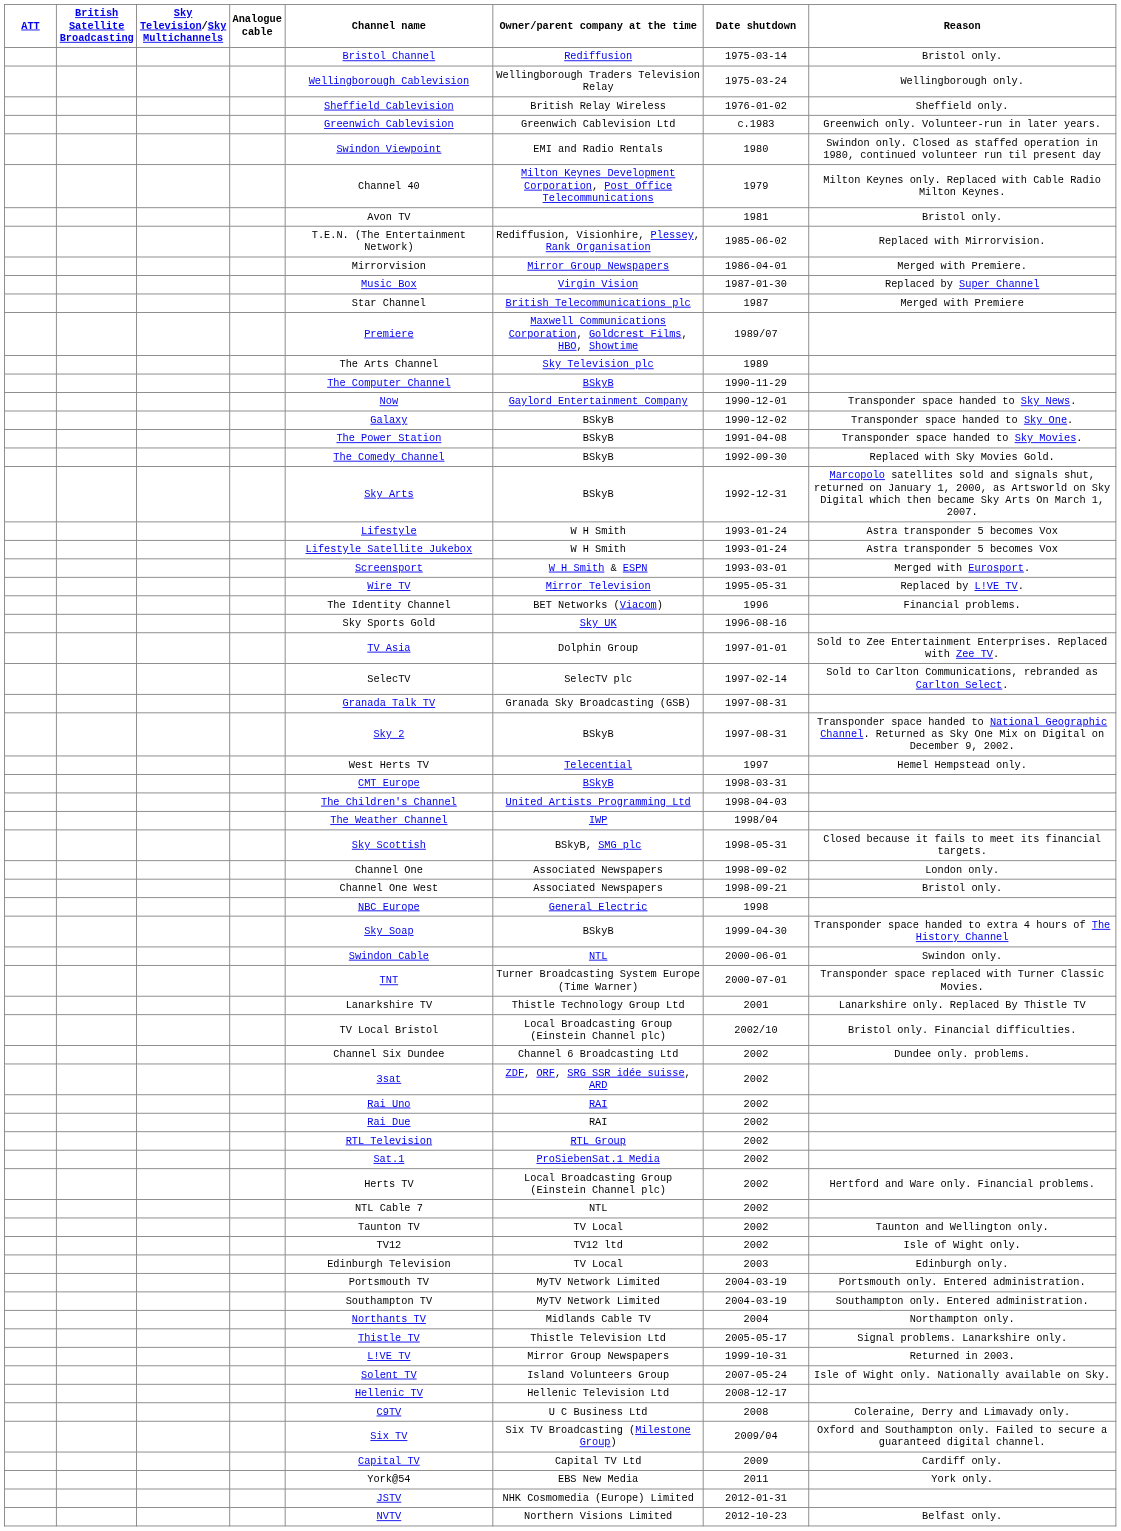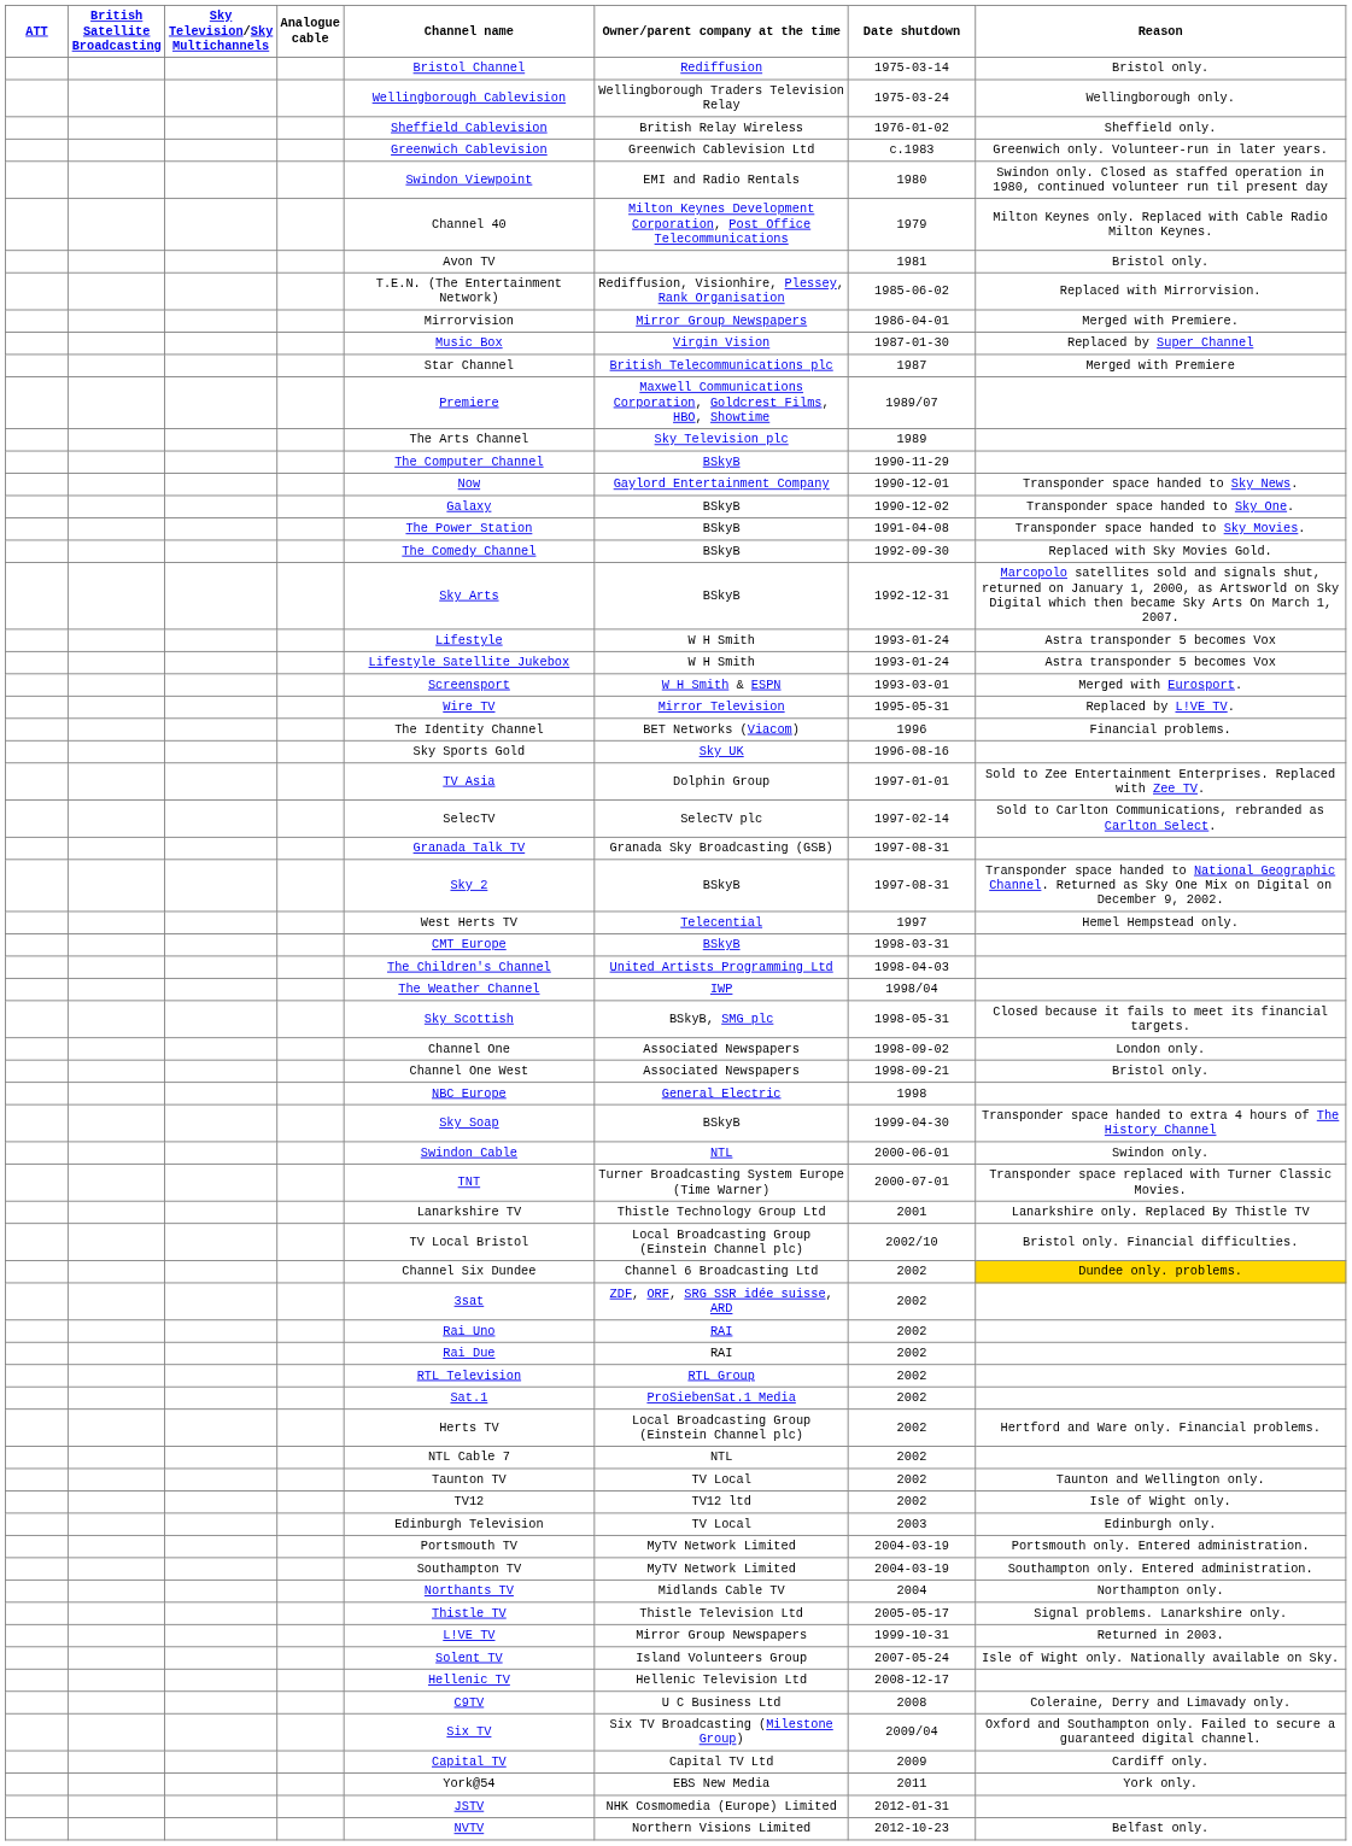row 44 | Reason: no background -> gold background
